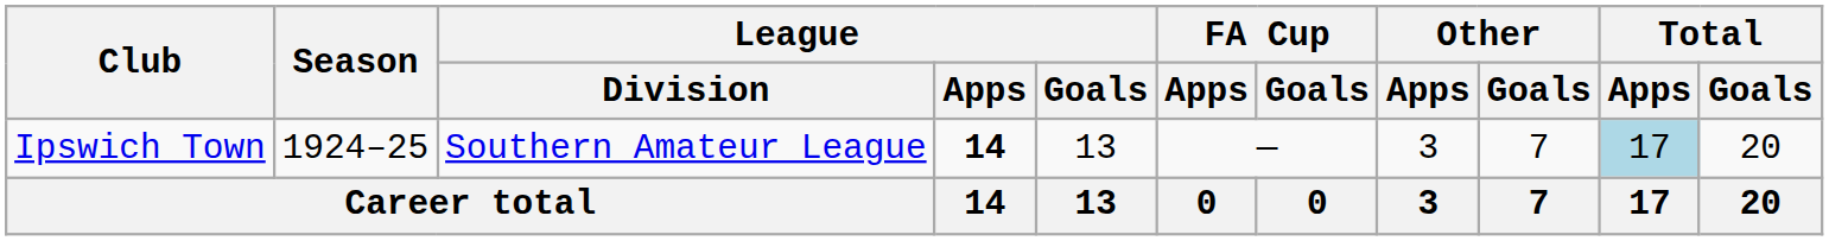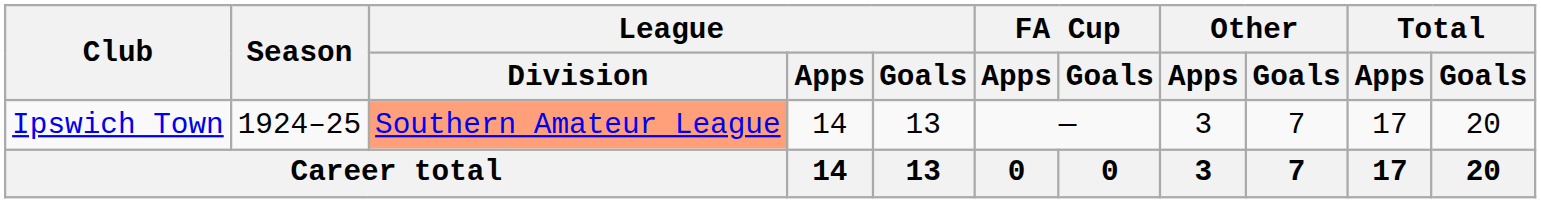Ipswich Town | League / Division: no background -> lightsalmon background
Ipswich Town | League / Apps: bold -> normal
Ipswich Town | Total / Apps: lightblue background -> no background
